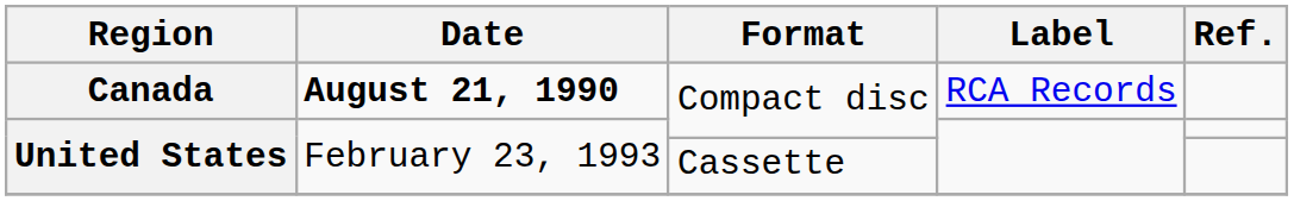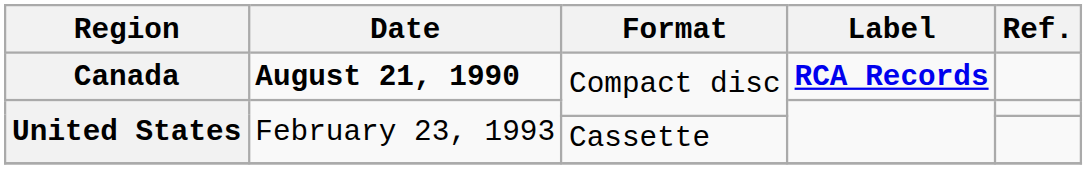Canada | Label: normal -> bold
